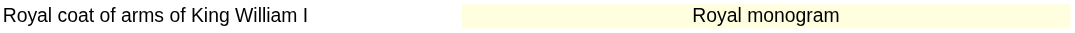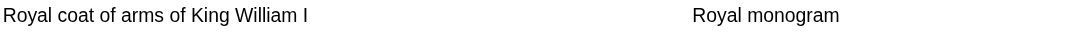Royal coat of arms of King William I | column 2: lightyellow background -> no background
